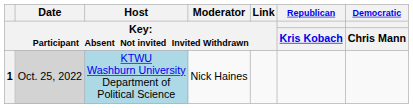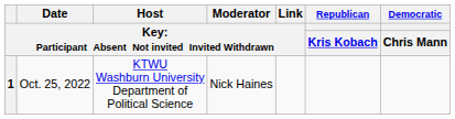1 | column 2: lightgrey background -> no background
1 | column 3: lightblue background -> no background
